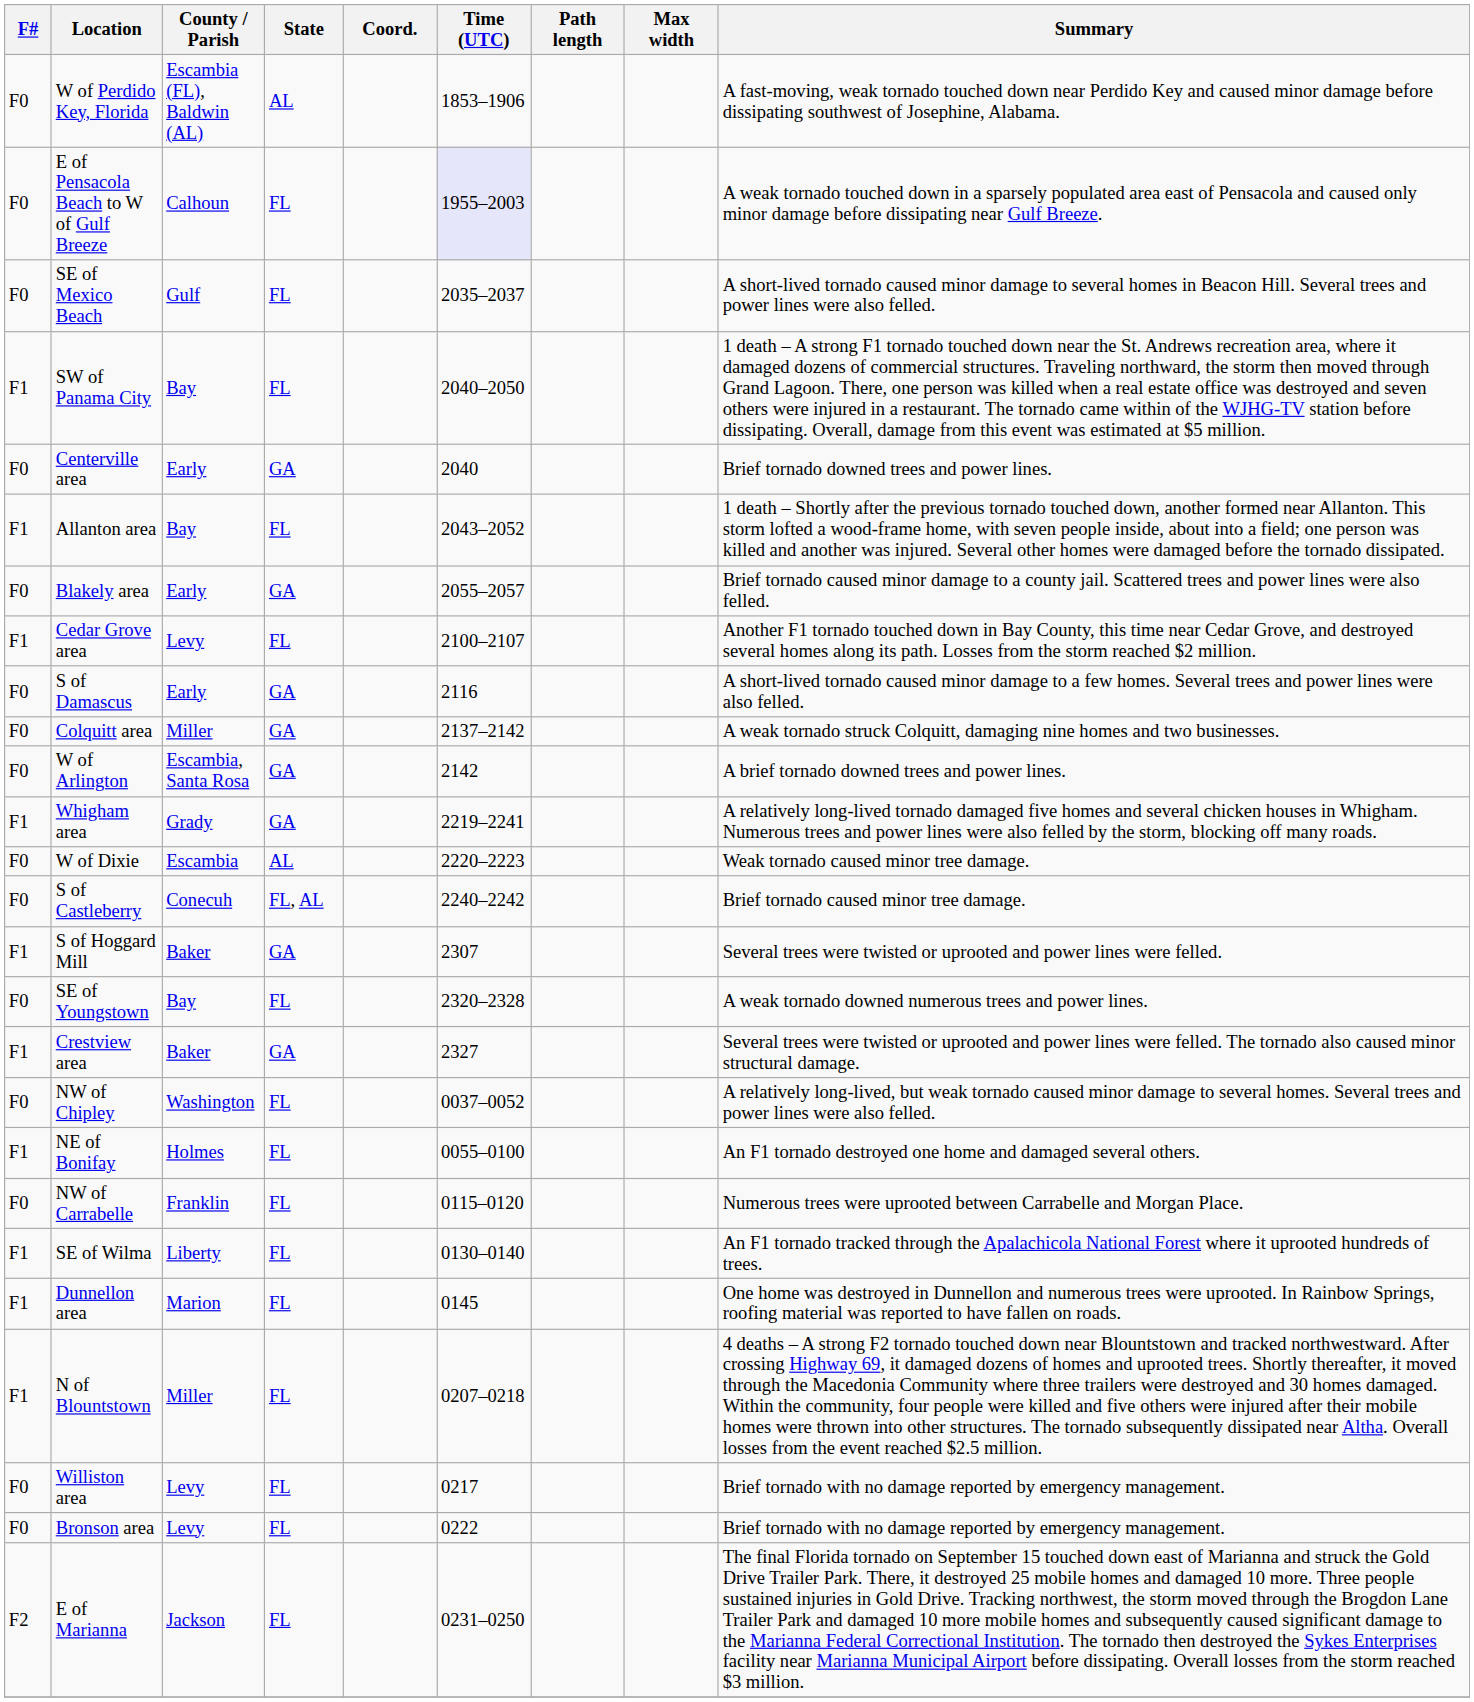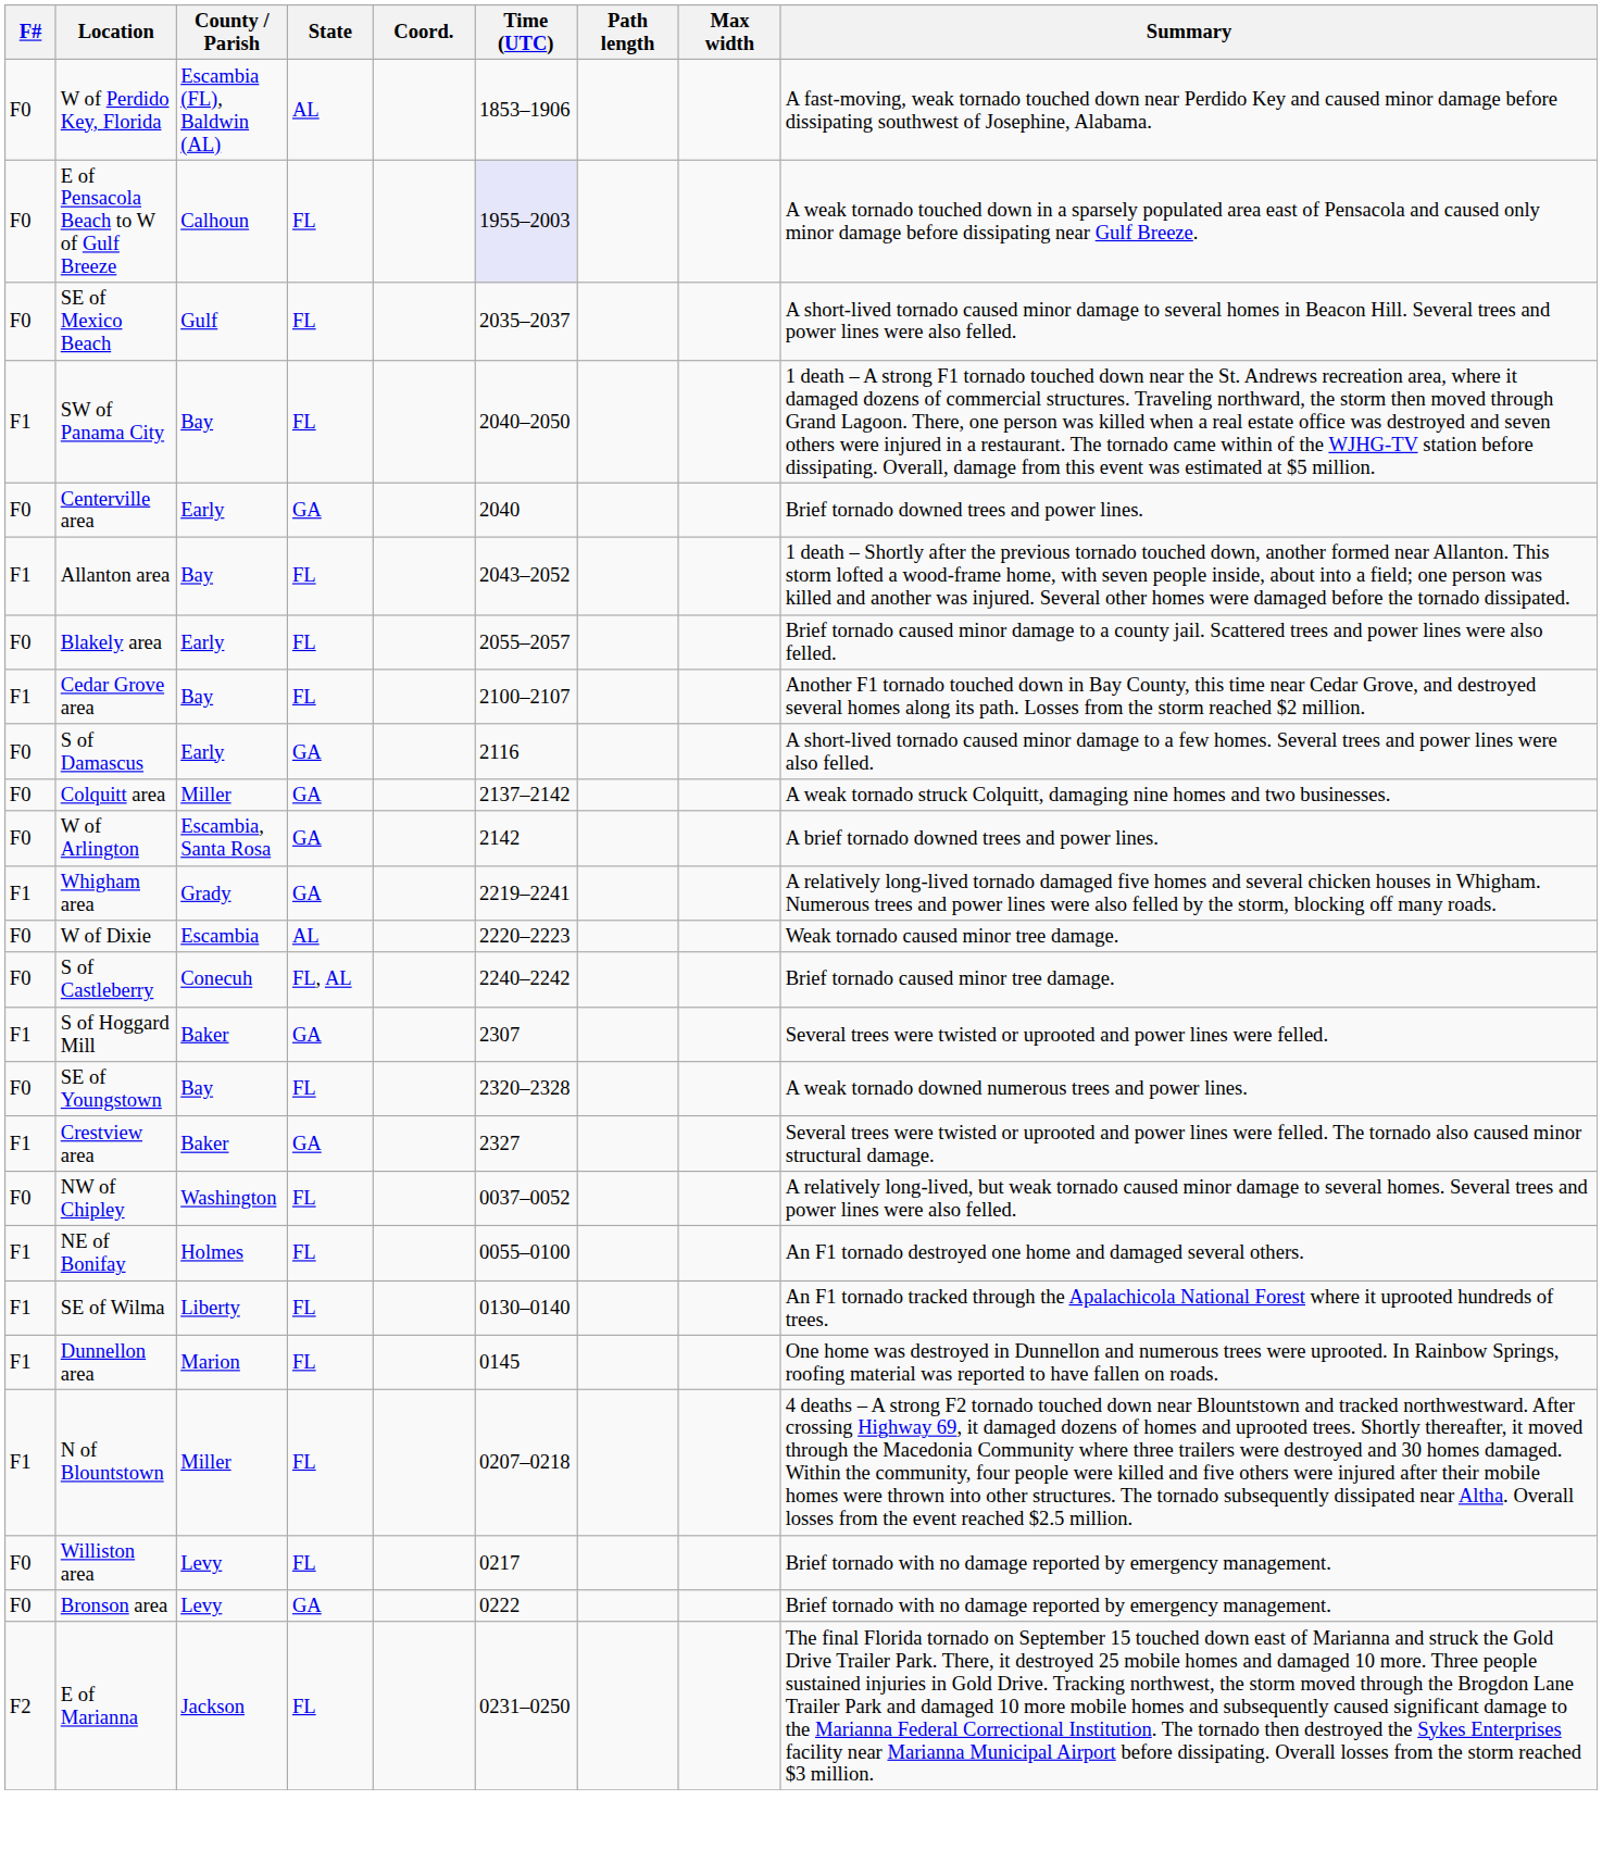Blakely area | State: GA -> FL
Cedar Grove area | County / Parish: Levy -> Bay
- row: F0 | NW of Carrabelle | Franklin | FL | 0115–0120 | Numerous trees were uprooted between Carrabelle and Morgan Place.
Bronson area | State: FL -> GA
